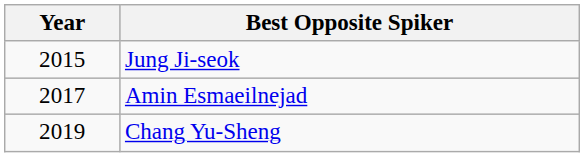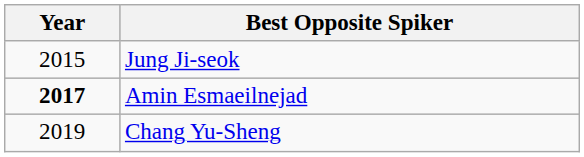Amin Esmaeilnejad | Year: normal -> bold
